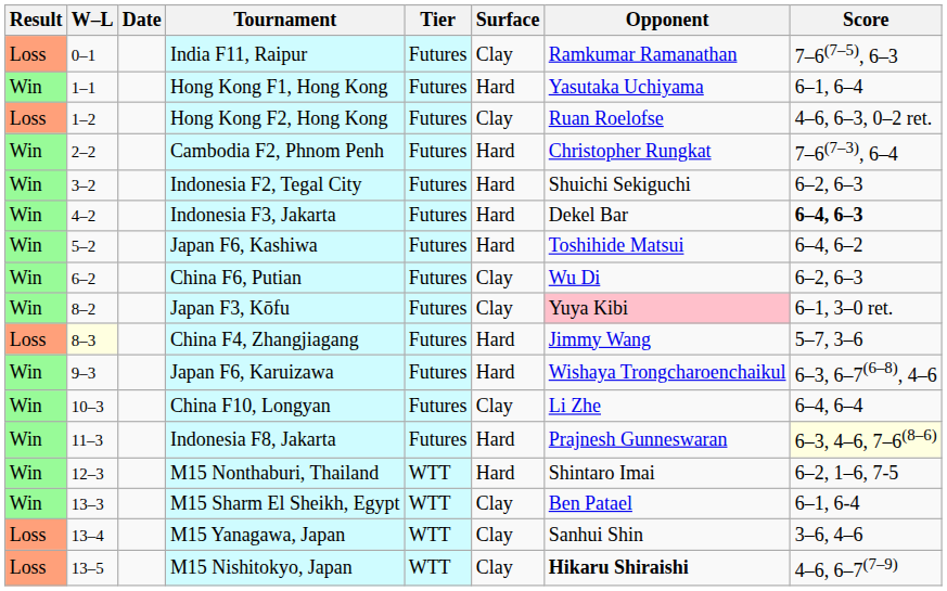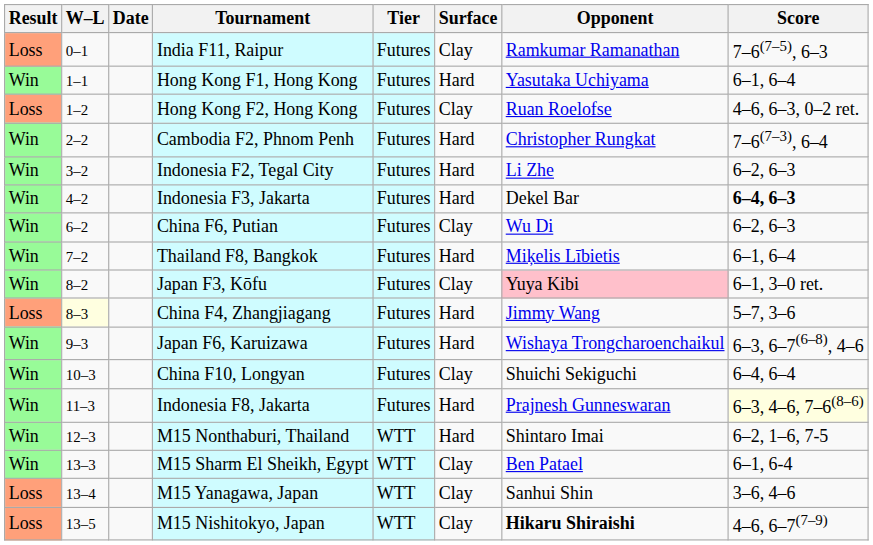Indonesia F2, Tegal City | Opponent: Shuichi Sekiguchi -> Li Zhe
- row: Win | 5–2 | Japan F6, Kashiwa | Futures | Hard | Toshihide Matsui | 6–4, 6–2
+ row: Win | 7–2 | Thailand F8, Bangkok | Futures | Hard | Miķelis Lībietis | 6–1, 6–4
China F10, Longyan | Opponent: Li Zhe -> Shuichi Sekiguchi
